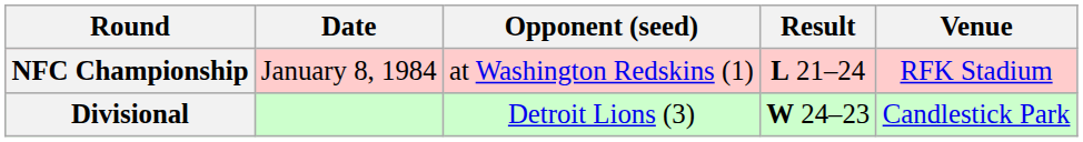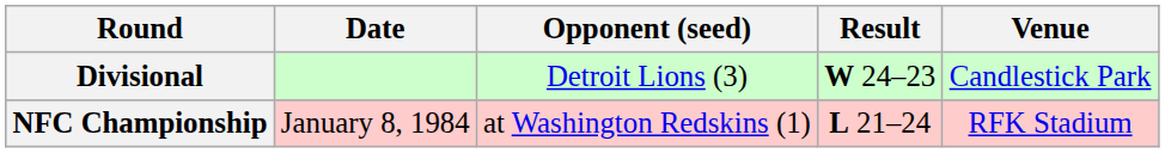rows swapped: Divisional <-> NFC Championship
